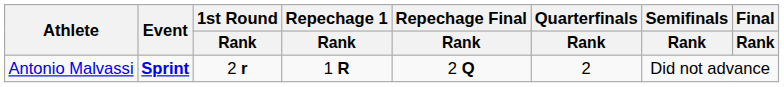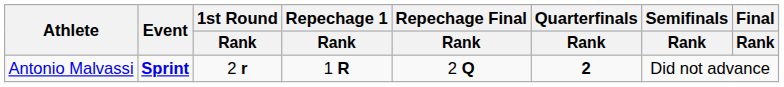Antonio Malvassi | Quarterfinals / Rank: normal -> bold
